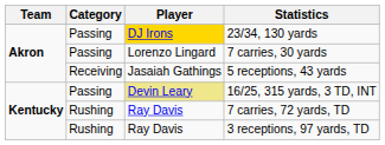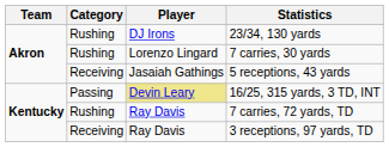23/34, 130 yards | Category: Passing -> Rushing
23/34, 130 yards | Player: gold background -> no background
7 carries, 30 yards | Category: Passing -> Rushing
3 receptions, 97 yards, TD | Category: Rushing -> Receiving
